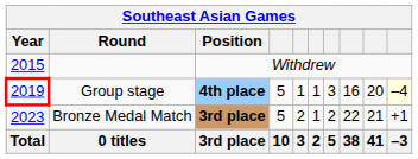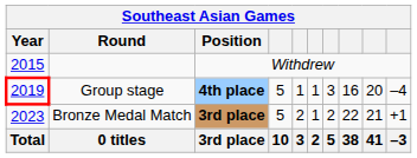Group stage | column 10: lightyellow background -> no background
